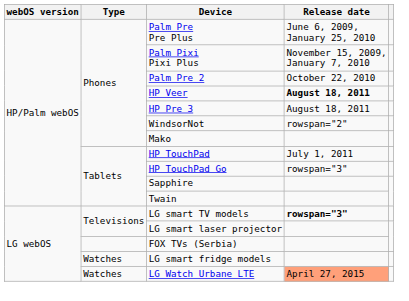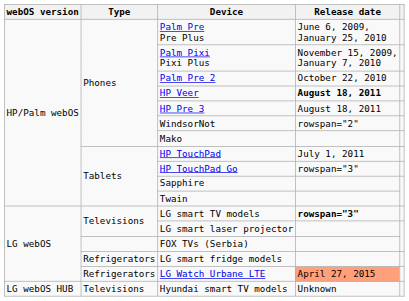LG smart fridge models | Type: Watches -> Refrigerators
LG Watch Urbane LTE | Type: Watches -> Refrigerators
+ row: LG webOS HUB | Televisions | Hyundai smart TV models | Unknown
